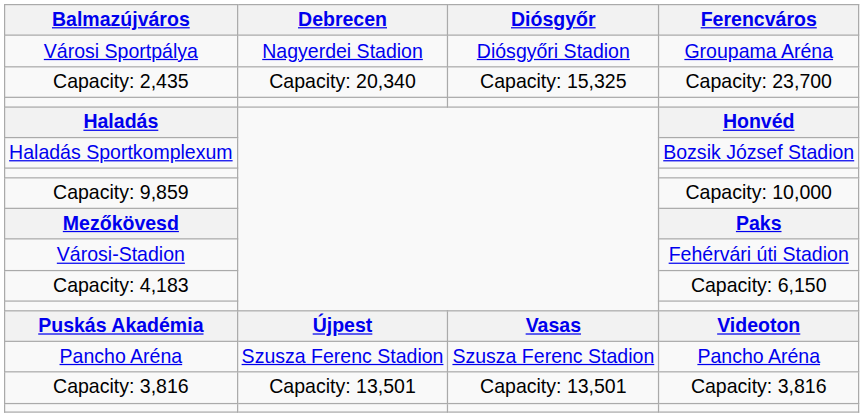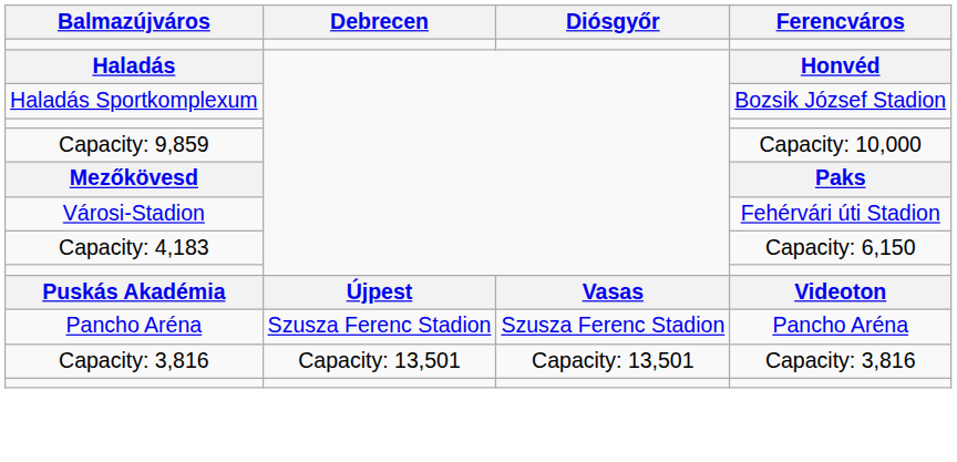- row: Városi Sportpálya | Nagyerdei Stadion | Diósgyőri Stadion | Groupama Aréna
- row: Capacity: 2,435 | Capacity: 20,340 | Capacity: 15,325 | Capacity: 23,700
